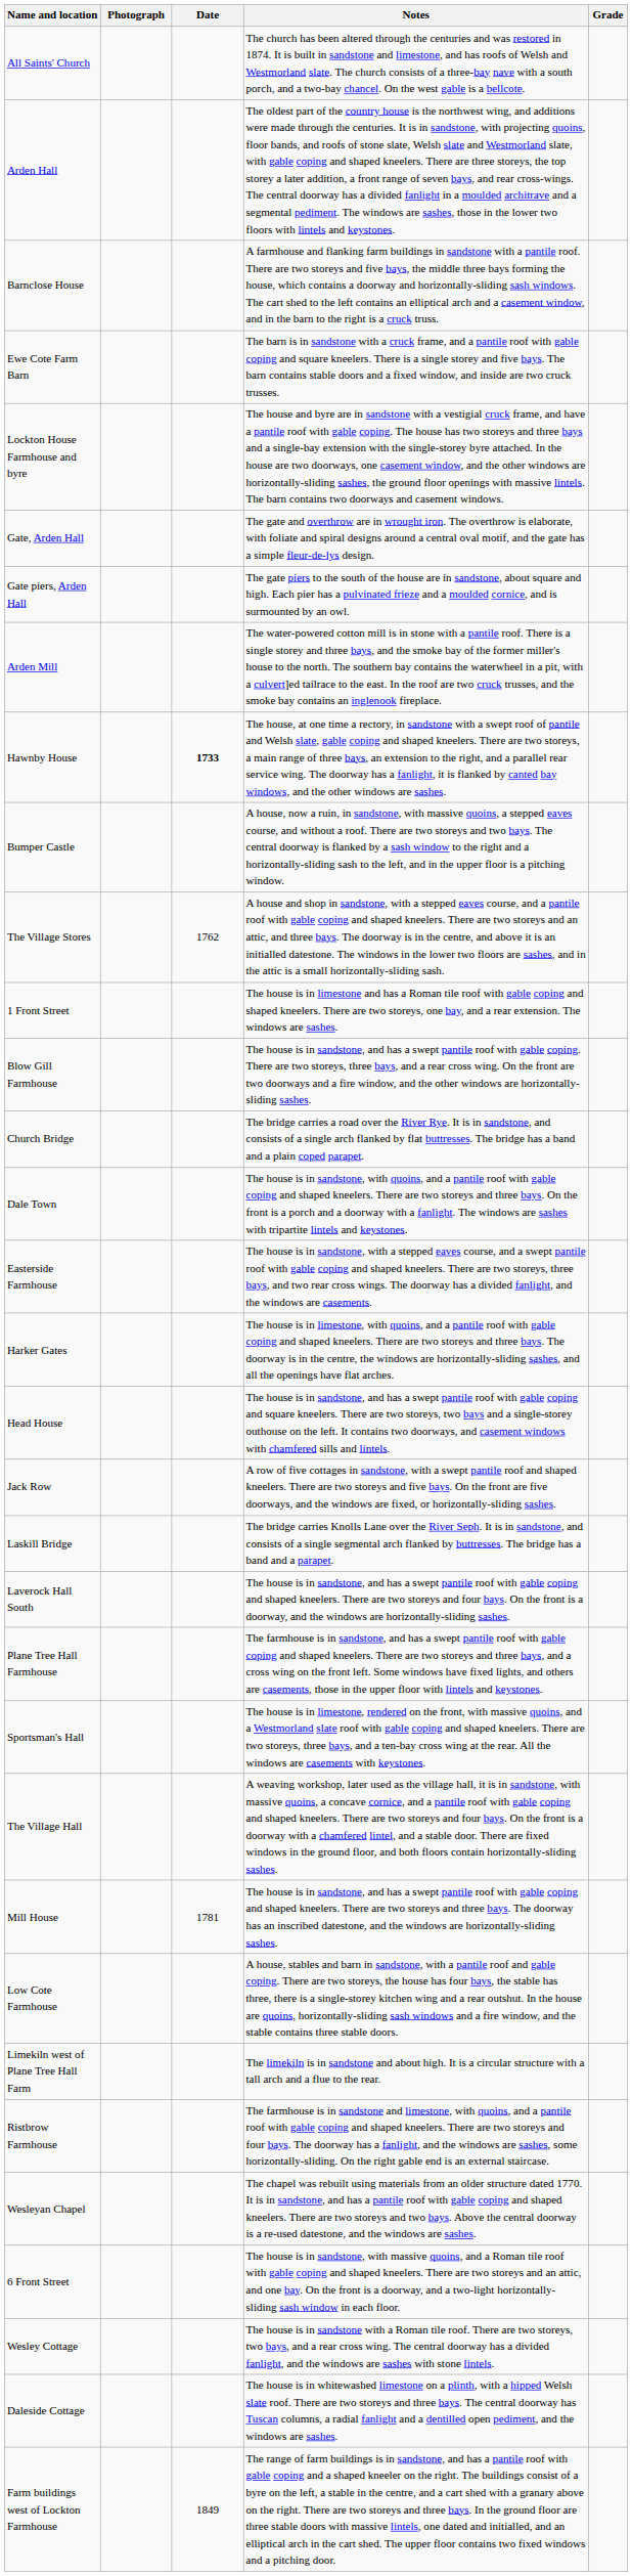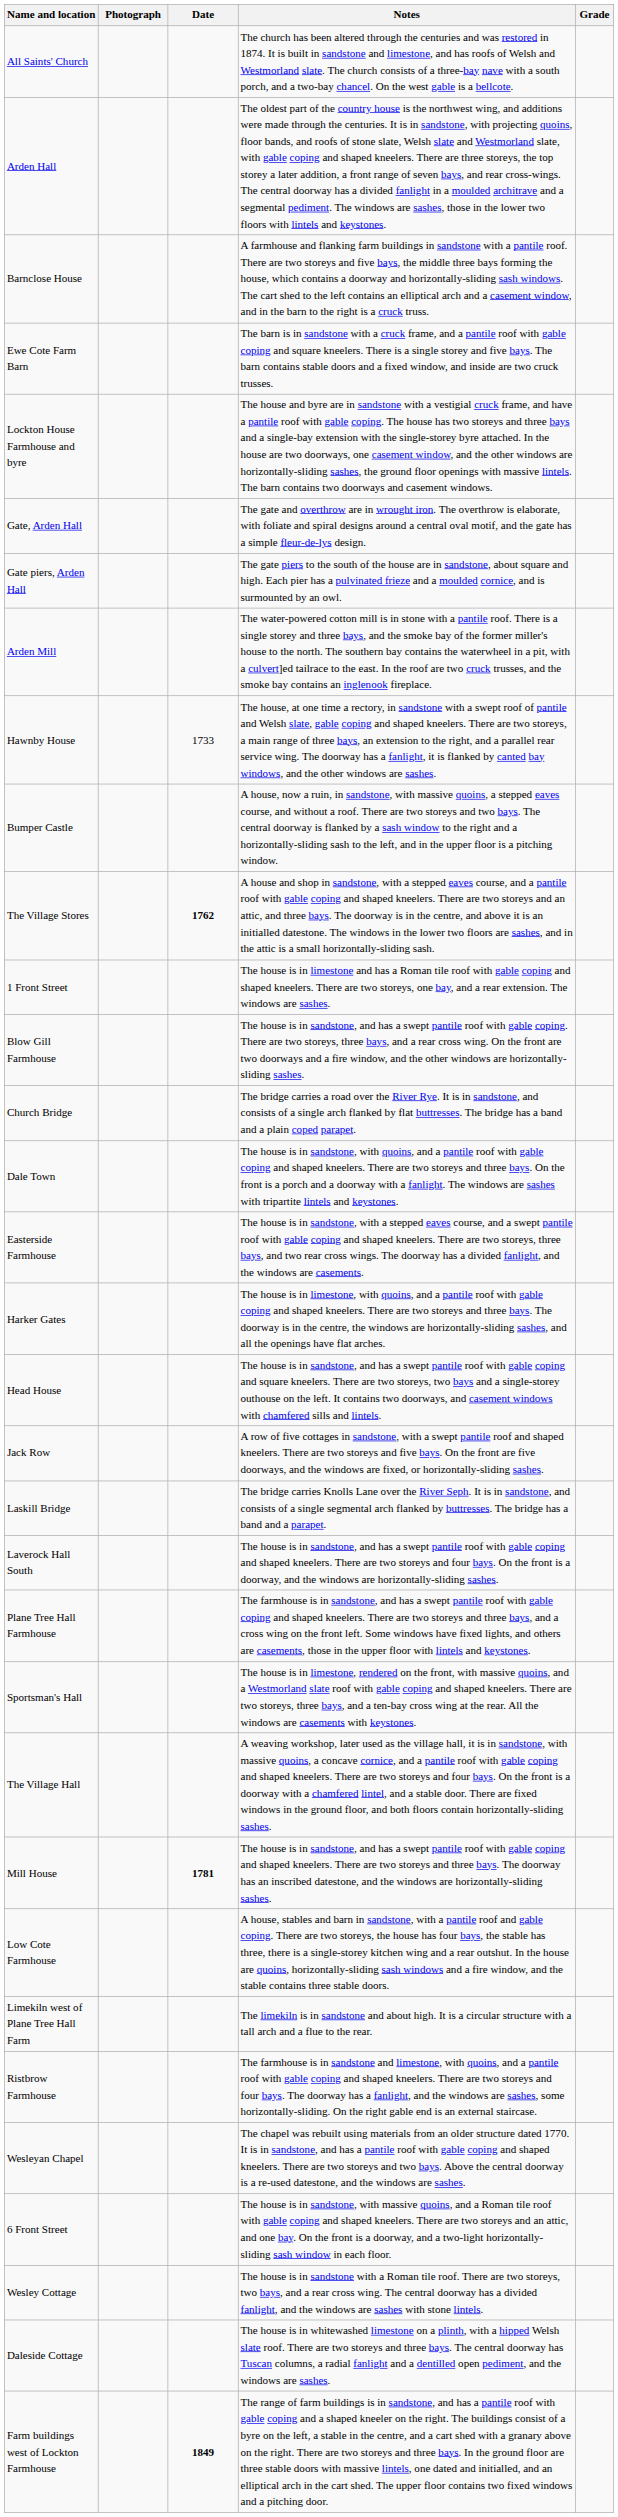Hawnby House | Date: bold -> normal
The Village Stores | Date: normal -> bold
Mill House | Date: normal -> bold
Farm buildings west of Lockton Farmhouse | Date: normal -> bold
